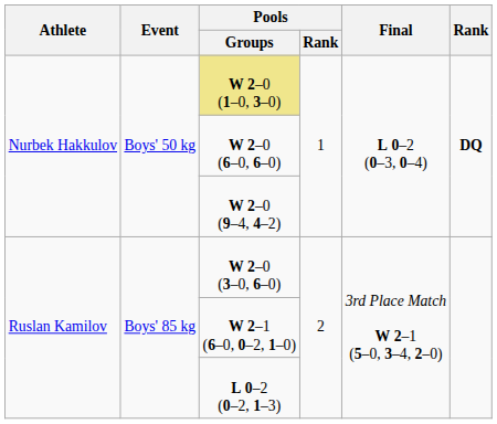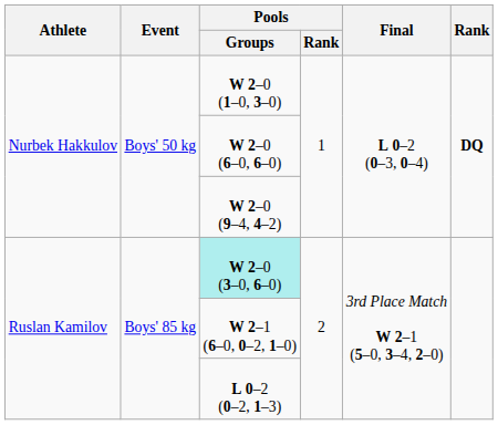W 2–0 (1–0, 3–0) | Pools / Groups: khaki background -> no background
W 2–0 (3–0, 6–0) | Pools / Groups: no background -> paleturquoise background
